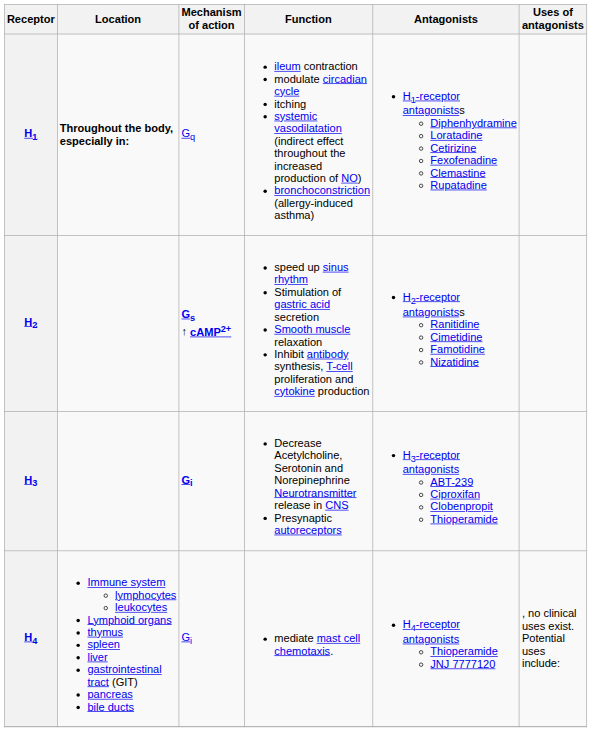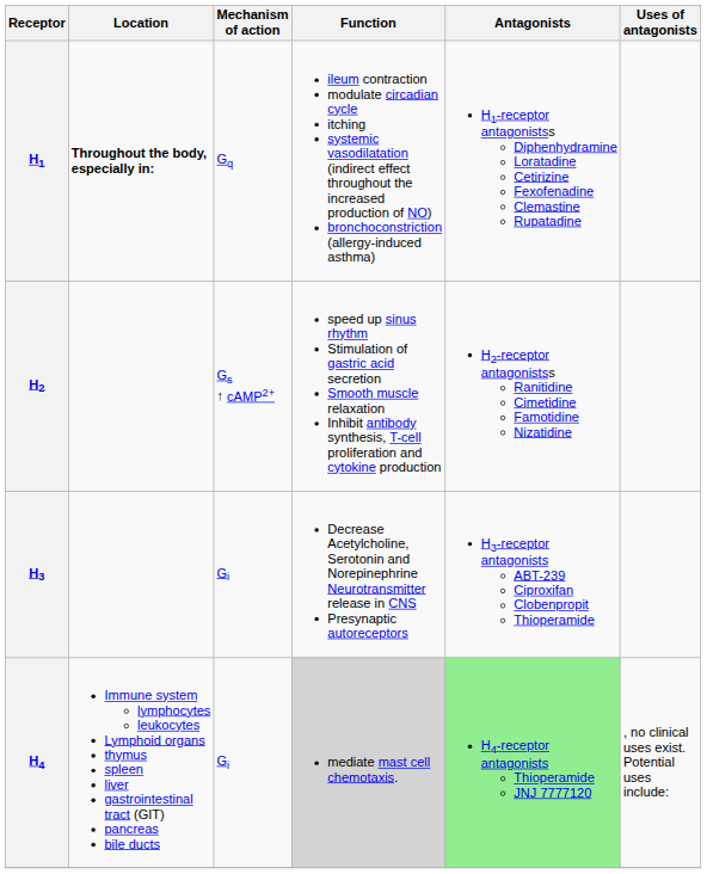H2 | Mechanism of action: bold -> normal
H3 | Mechanism of action: bold -> normal
H4 | Function: no background -> lightgrey background
H4 | Antagonists: no background -> lightgreen background
